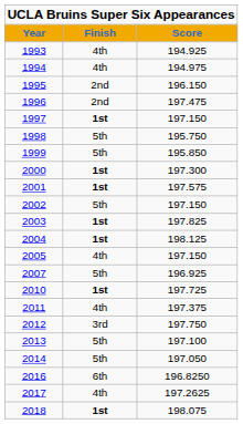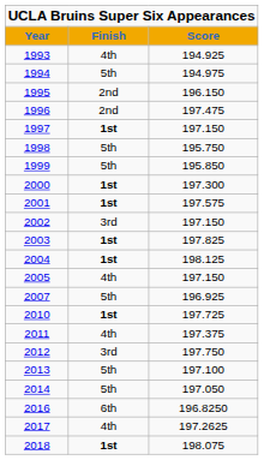1994 | column 2: 4th -> 5th
2002 | column 2: 5th -> 3rd
